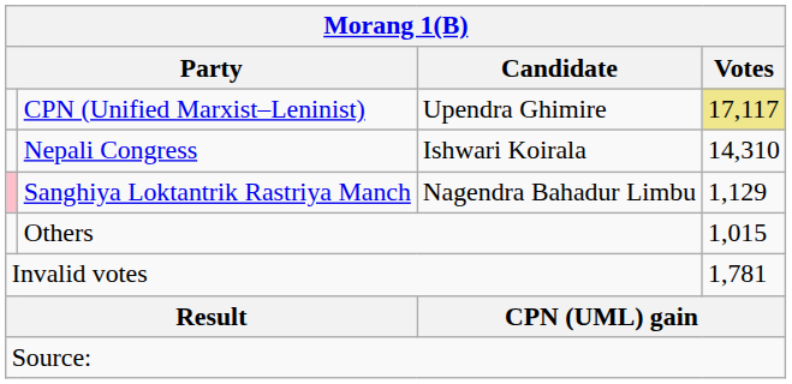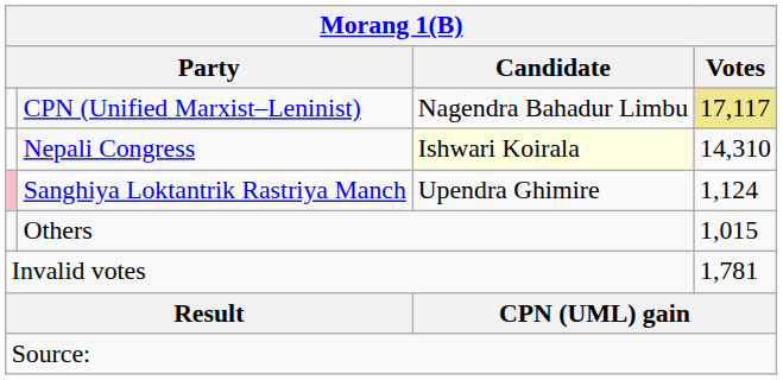CPN (Unified Marxist–Leninist) | Candidate: Upendra Ghimire -> Nagendra Bahadur Limbu
Nepali Congress | Candidate: no background -> lightyellow background
Sanghiya Loktantrik Rastriya Manch | Candidate: Nagendra Bahadur Limbu -> Upendra Ghimire
Sanghiya Loktantrik Rastriya Manch | Votes: 1,129 -> 1,124
